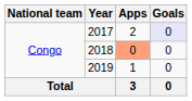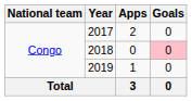2017 | Goals: lavender background -> no background
2018 | Apps: lightsalmon background -> no background
2018 | Goals: no background -> pink background
